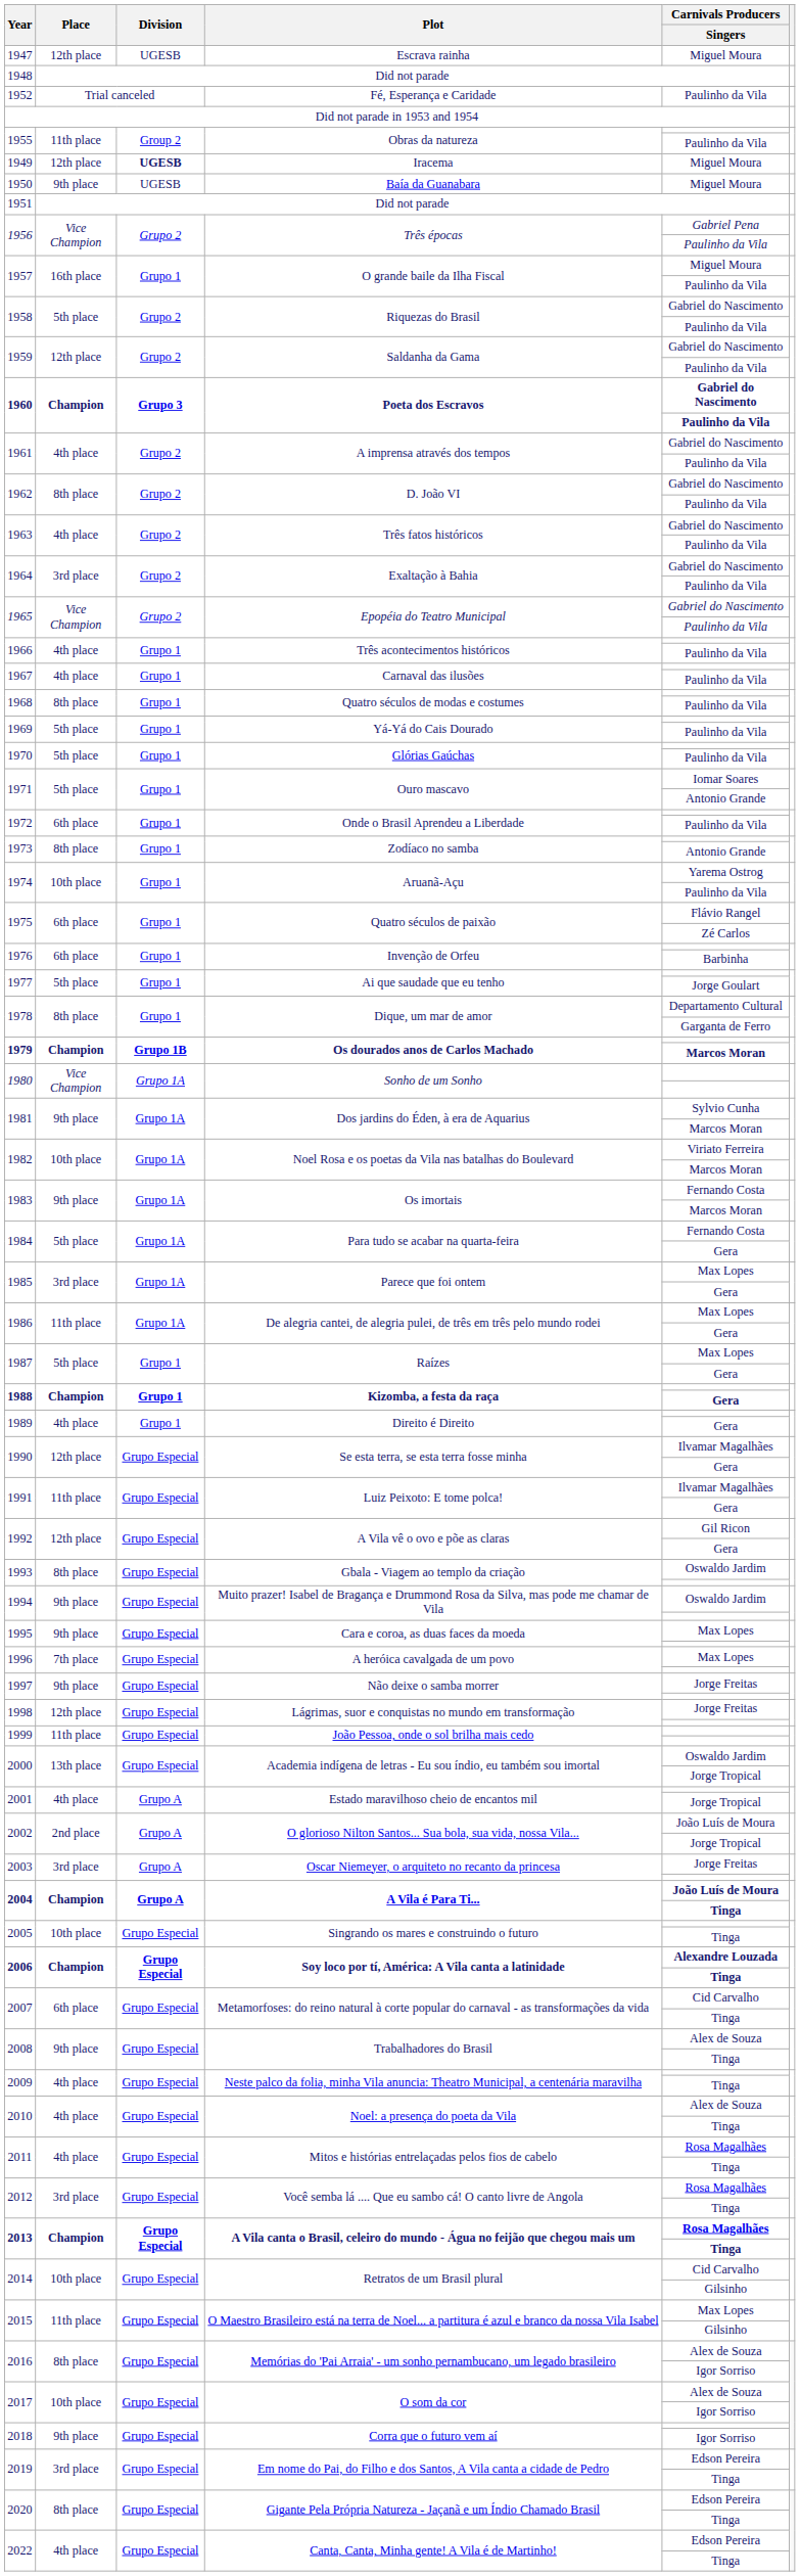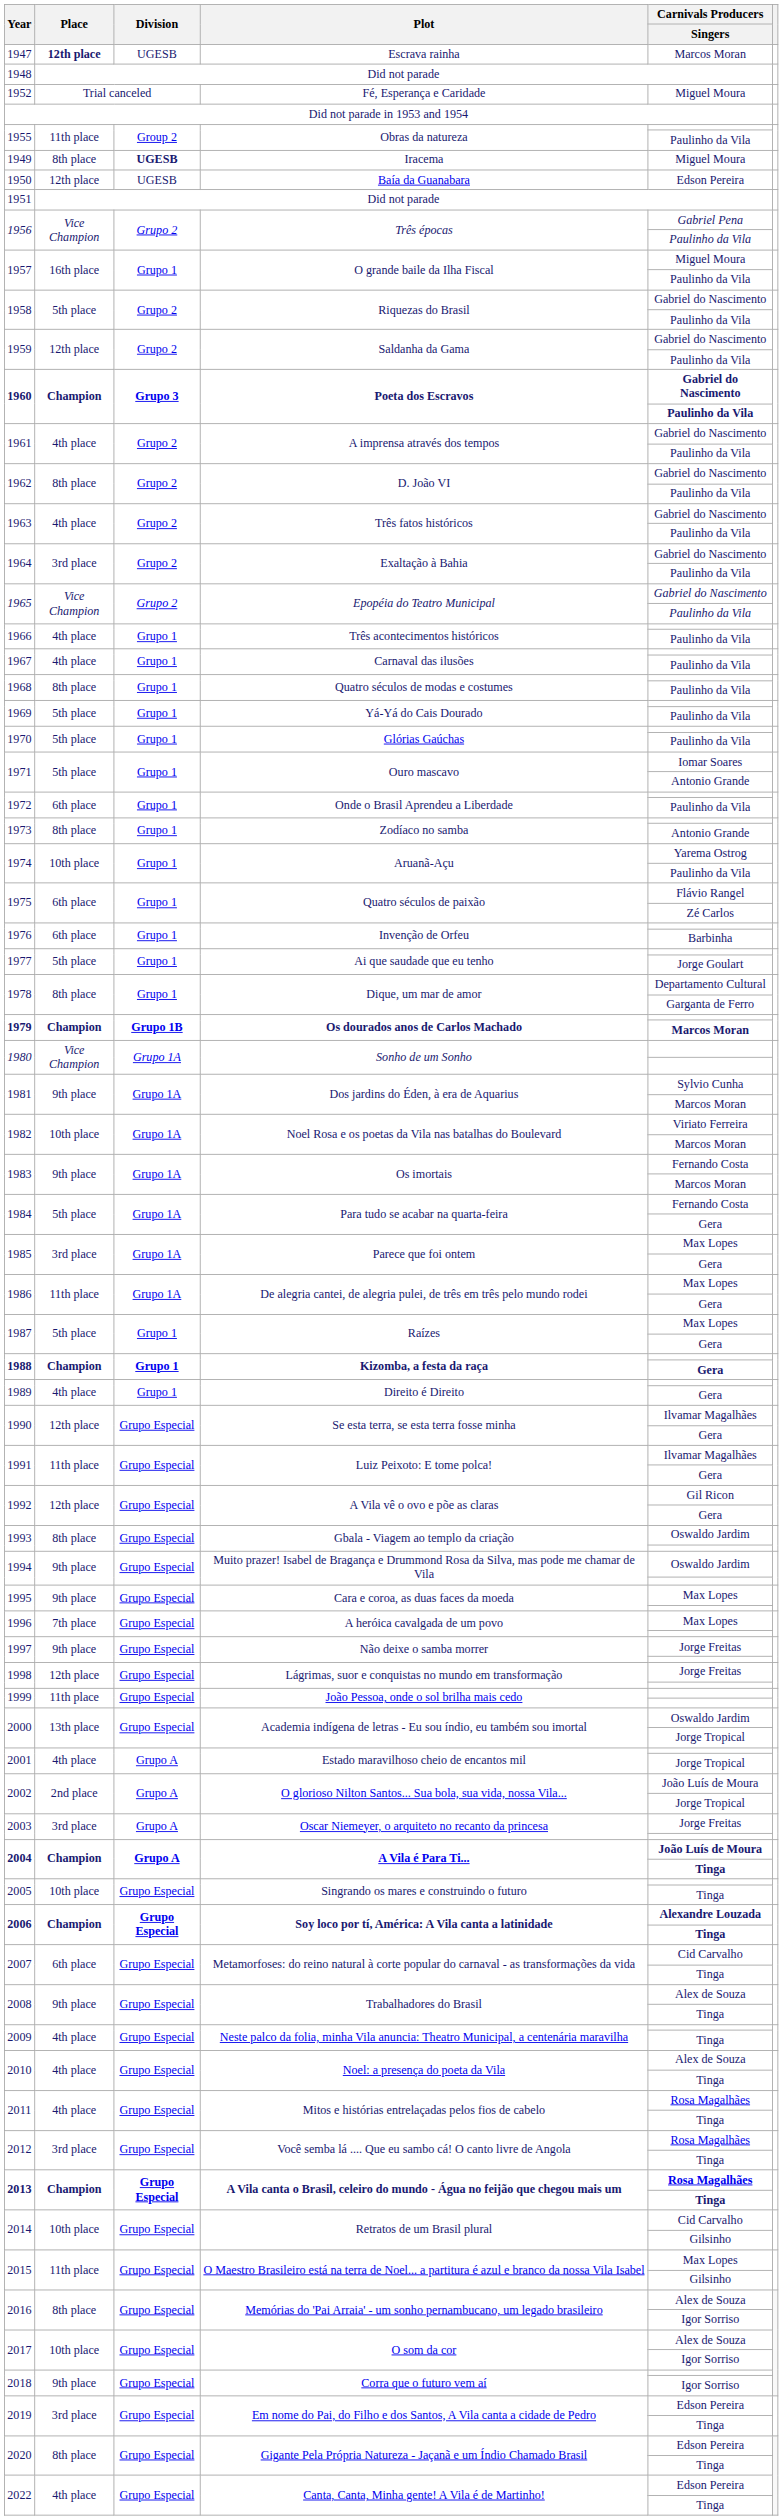1947 | Place: normal -> bold
1947 | Carnivals Producers / Singers: Miguel Moura -> Marcos Moran
1952 | Carnivals Producers / Singers: Paulinho da Vila -> Miguel Moura
1949 | Place: 12th place -> 8th place
1950 | Place: 9th place -> 12th place
1950 | Carnivals Producers / Singers: Miguel Moura -> Edson Pereira
